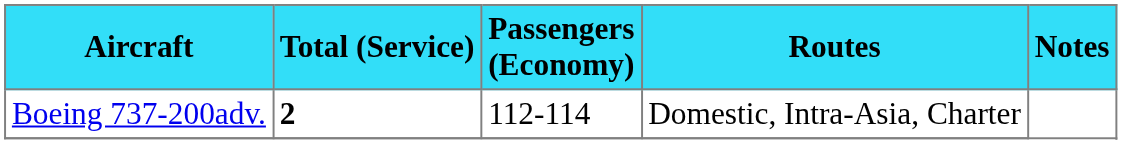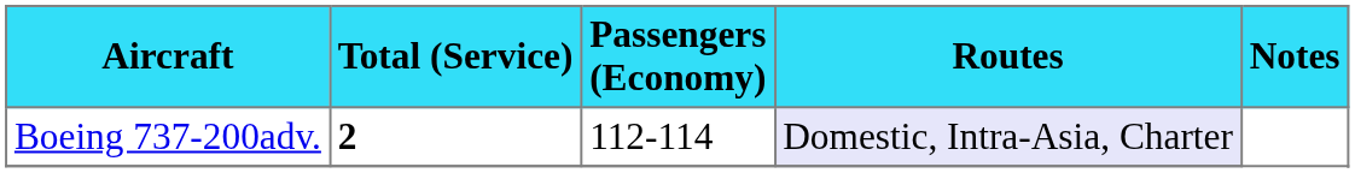Boeing 737-200adv. | Routes: no background -> lavender background
